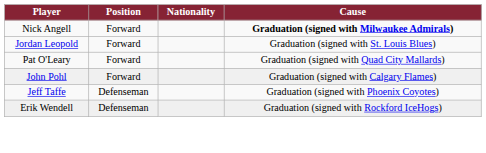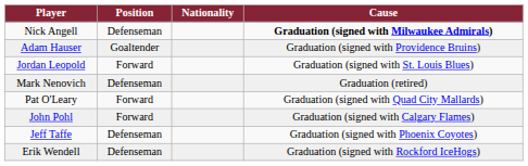Nick Angell | Position: Forward -> Defenseman
+ row: Adam Hauser | Goaltender | Graduation (signed with Providence Bruins)
+ row: Mark Nenovich | Defenseman | Graduation (retired)
